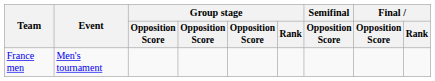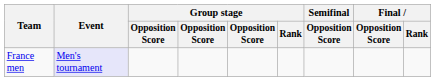France men | Event: no background -> lavender background
